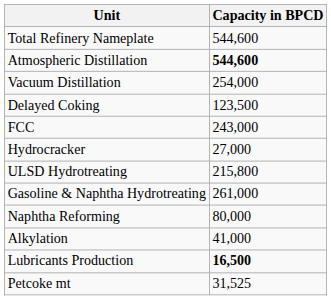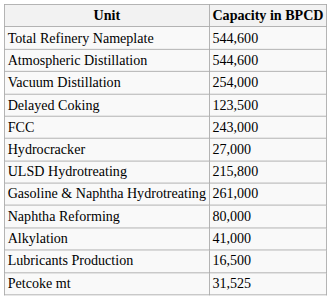Atmospheric Distillation | Capacity in BPCD: bold -> normal
Lubricants Production | Capacity in BPCD: bold -> normal
